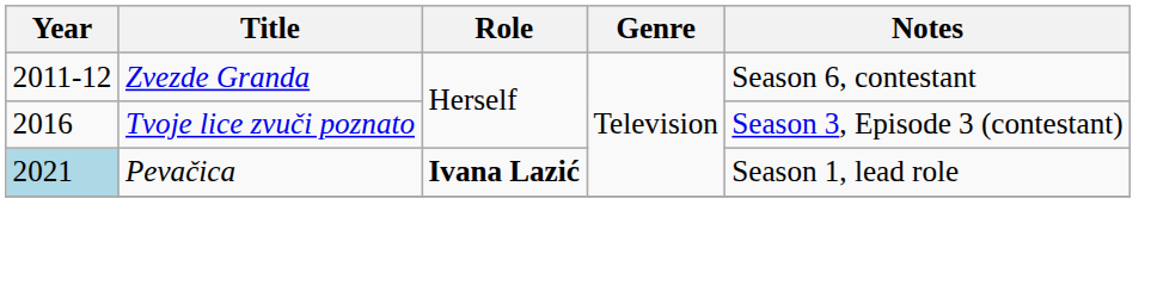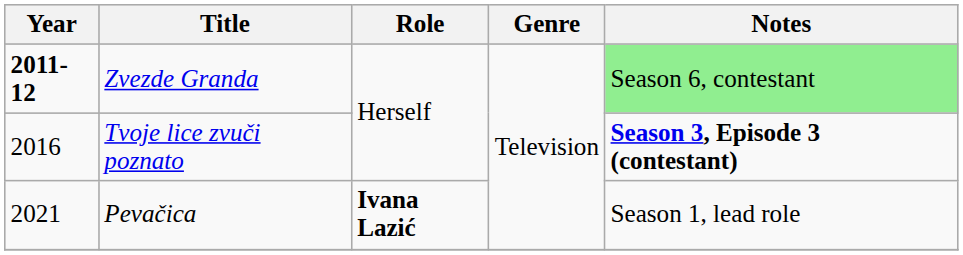Zvezde Granda | Year: normal -> bold
Zvezde Granda | Notes: no background -> lightgreen background
Tvoje lice zvuči poznato | Notes: normal -> bold
Pevačica | Year: lightblue background -> no background
